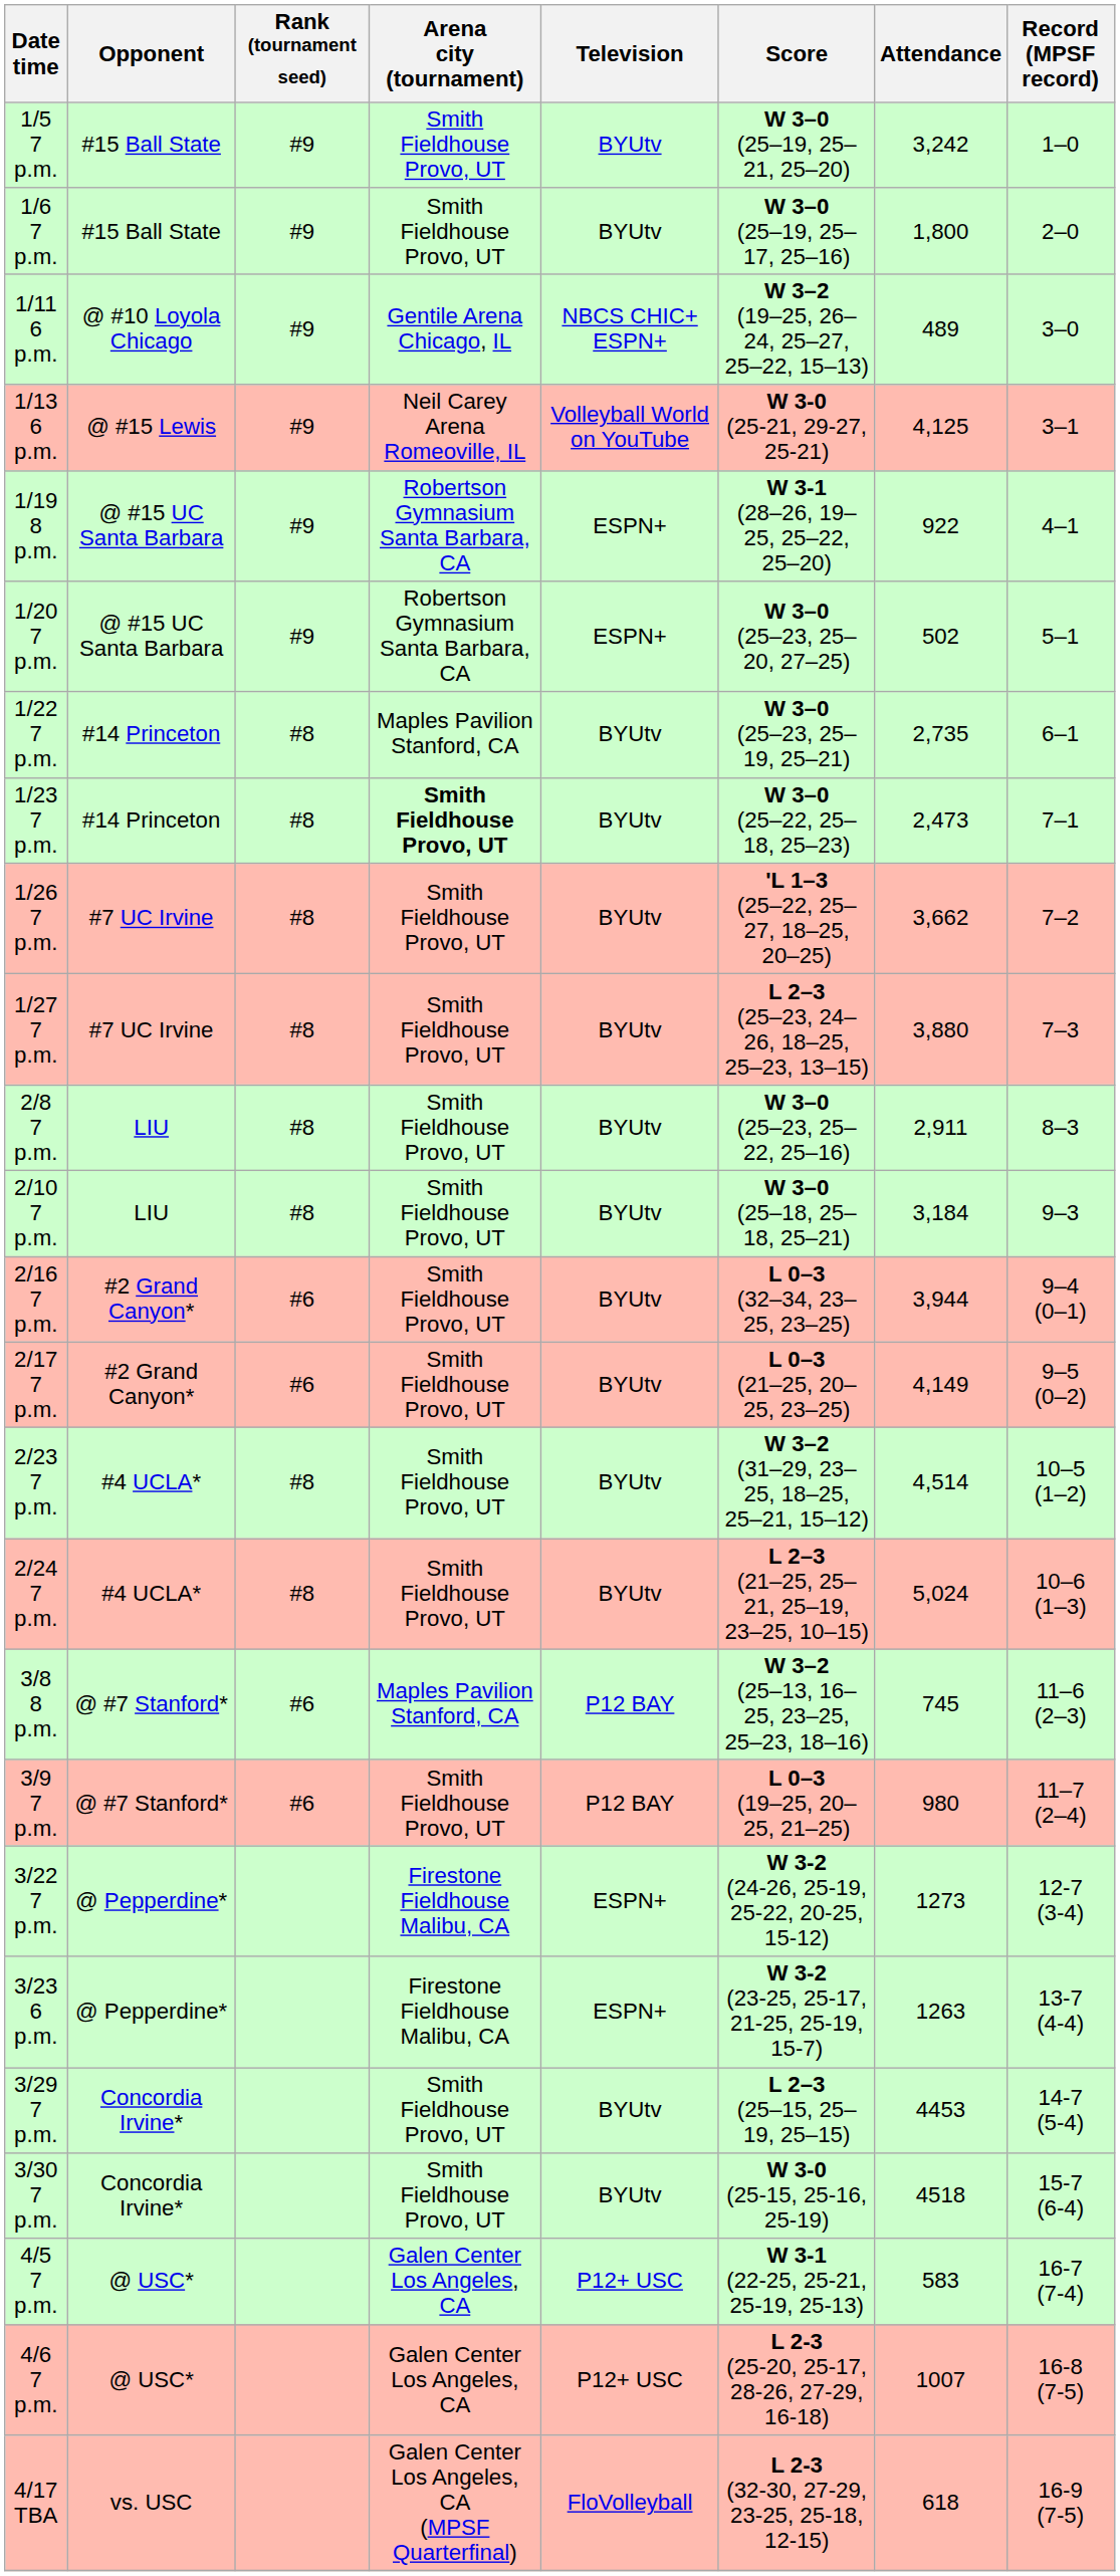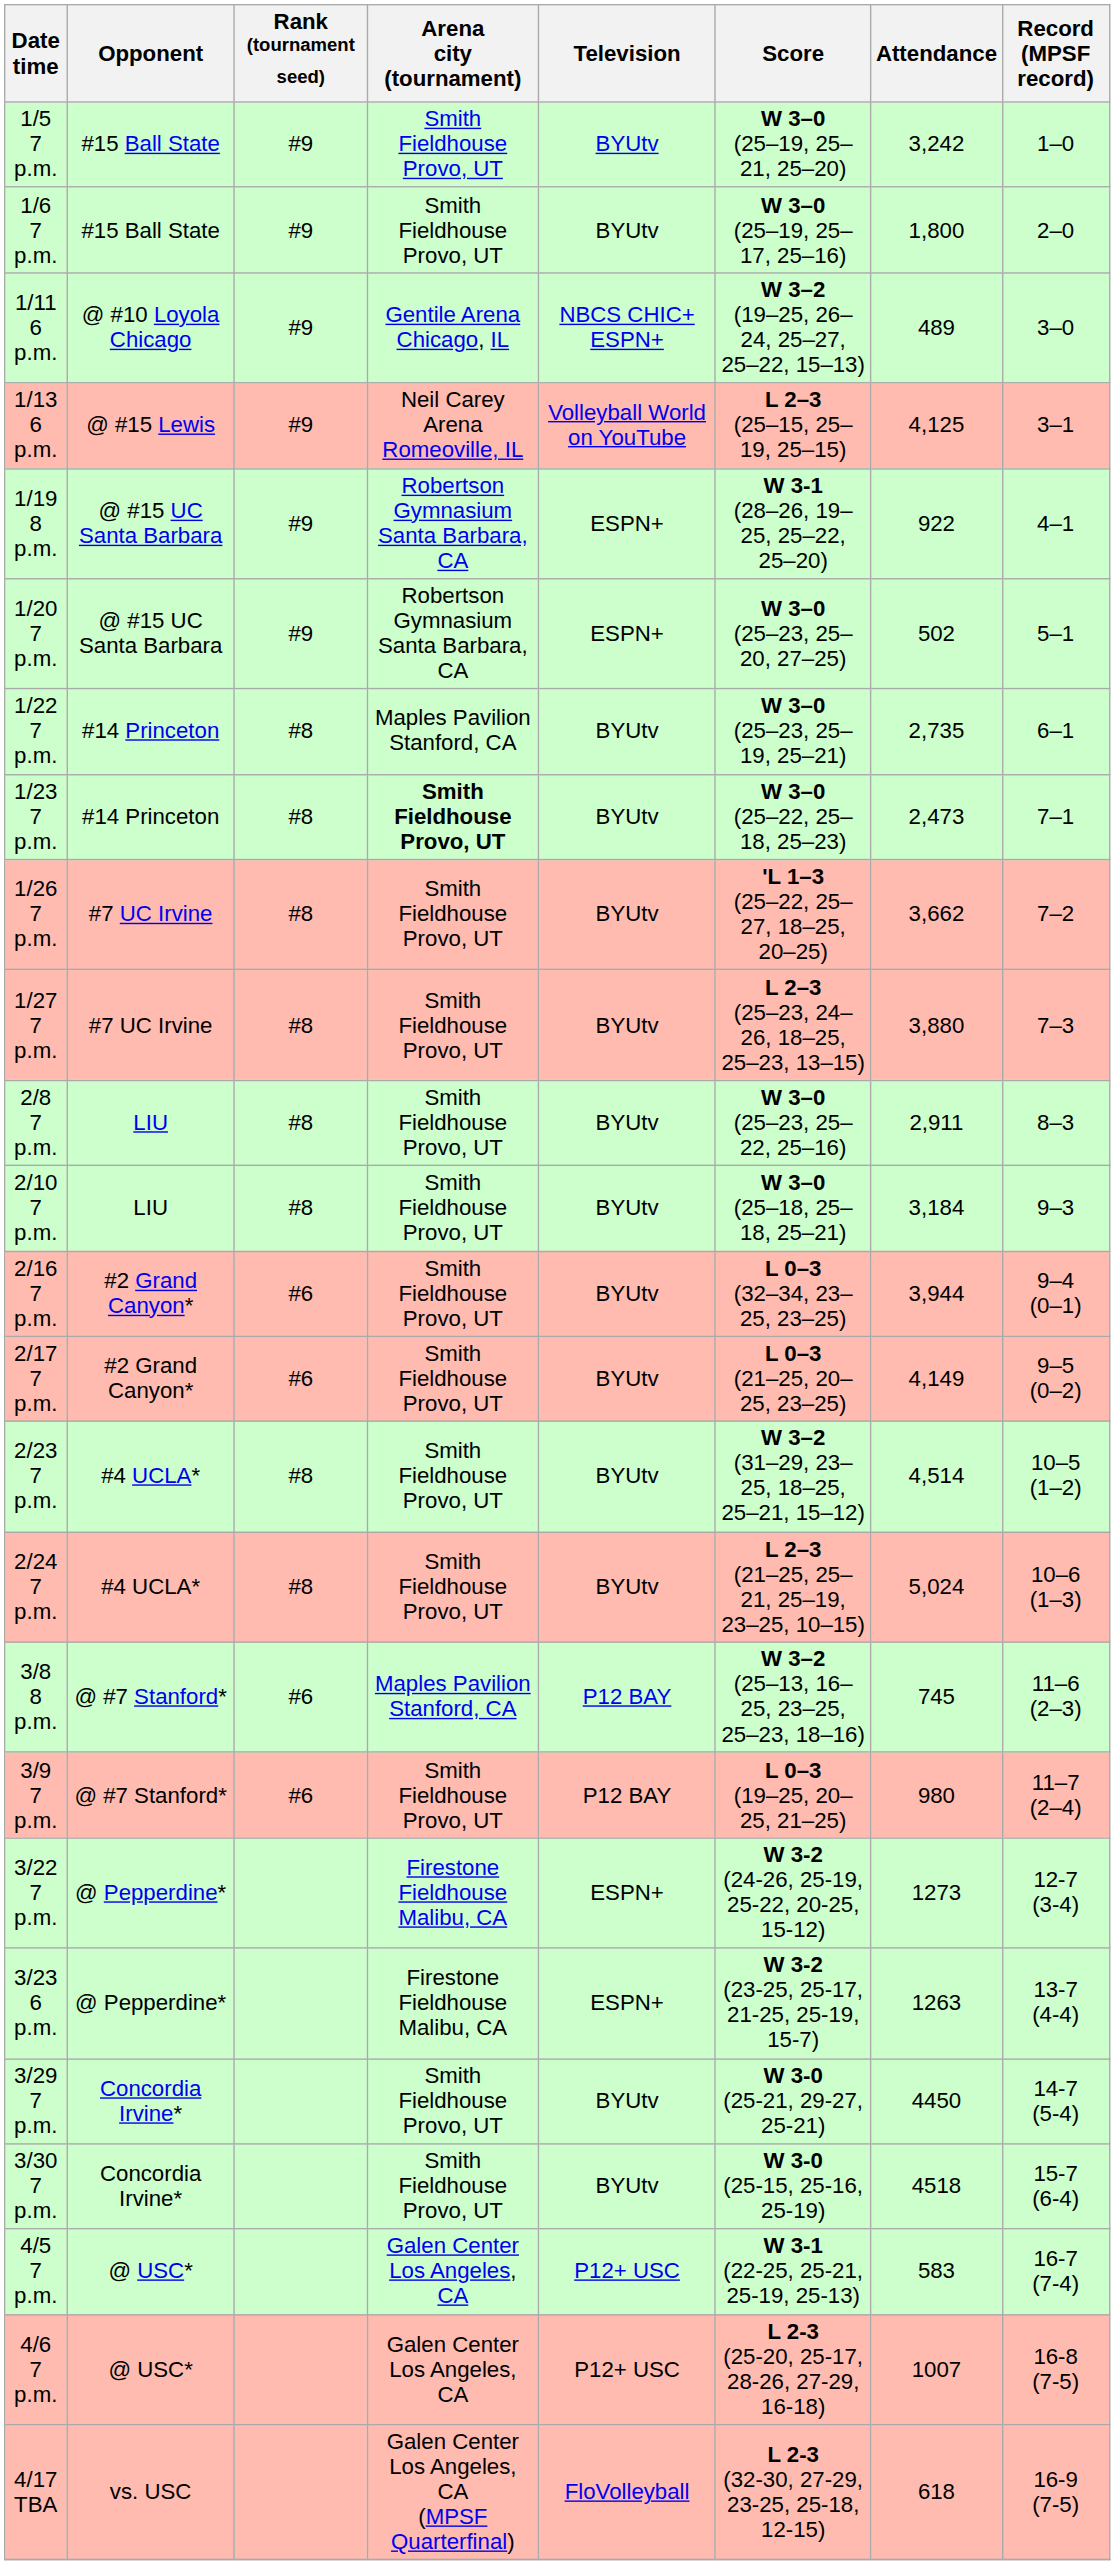1/13 6 p.m. | Score: W 3-0 (25-21, 29-27, 25-21) -> L 2–3 (25–15, 25–19, 25–15)
3/29 7 p.m. | Score: L 2–3 (25–15, 25–19, 25–15) -> W 3-0 (25-21, 29-27, 25-21)
3/29 7 p.m. | Attendance: 4453 -> 4450
